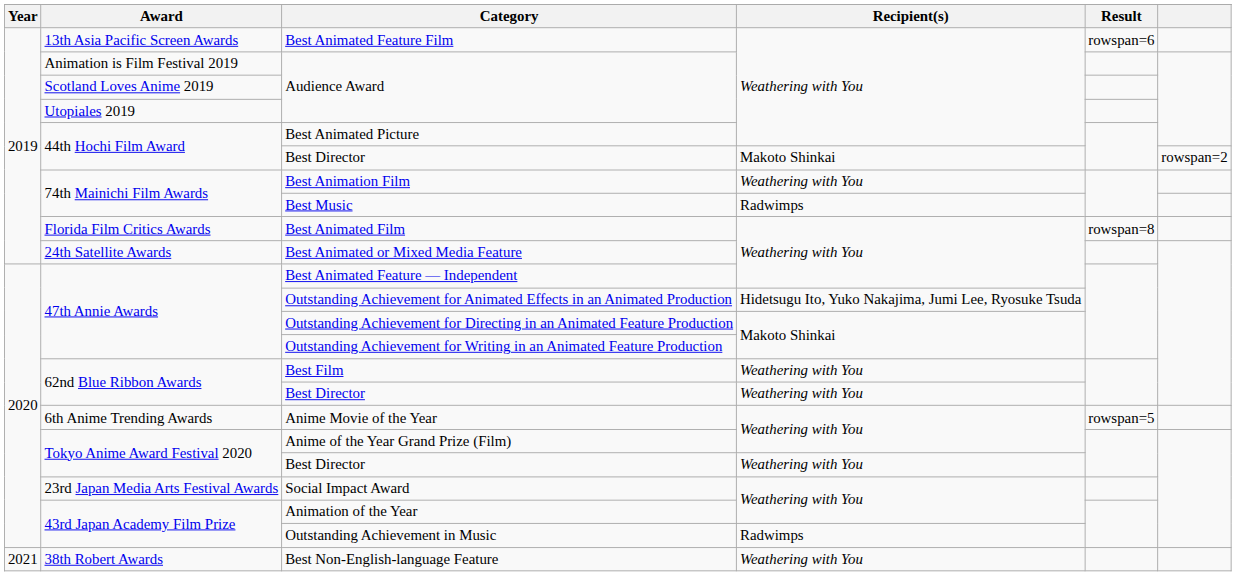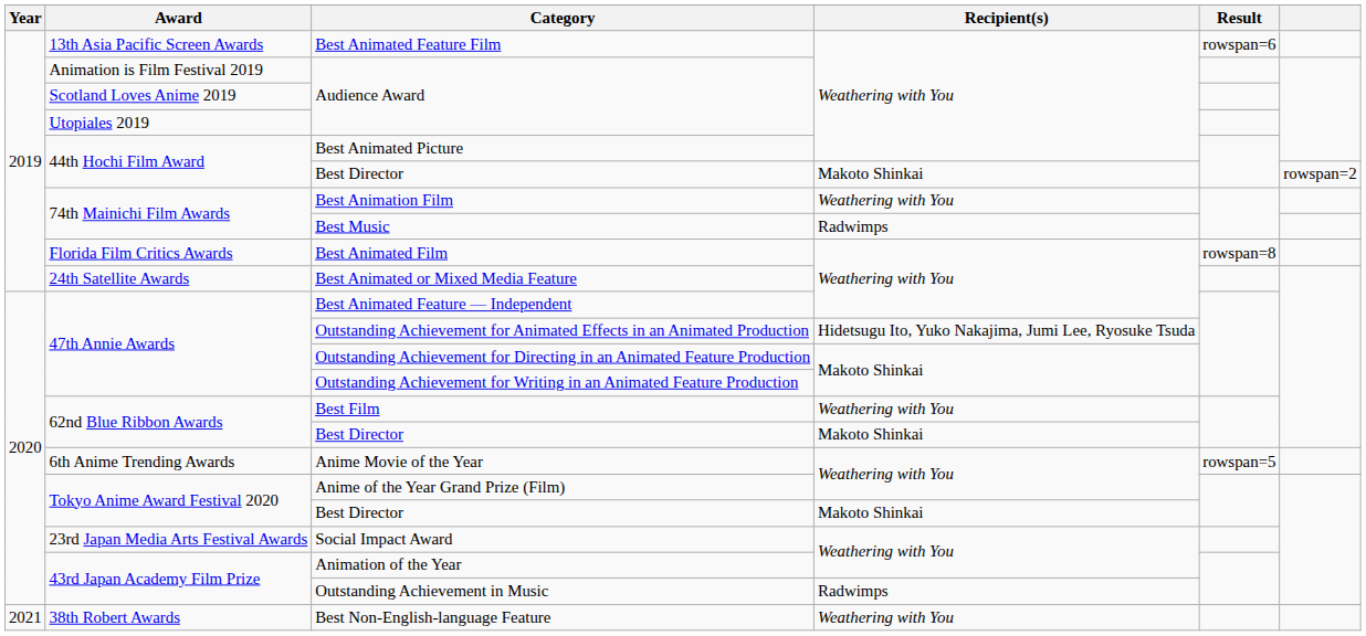62nd Blue Ribbon Awards / Best Director | Recipient(s): Weathering with You -> Makoto Shinkai
Tokyo Anime Award Festival 2020 / Best Director | Recipient(s): Weathering with You -> Makoto Shinkai
